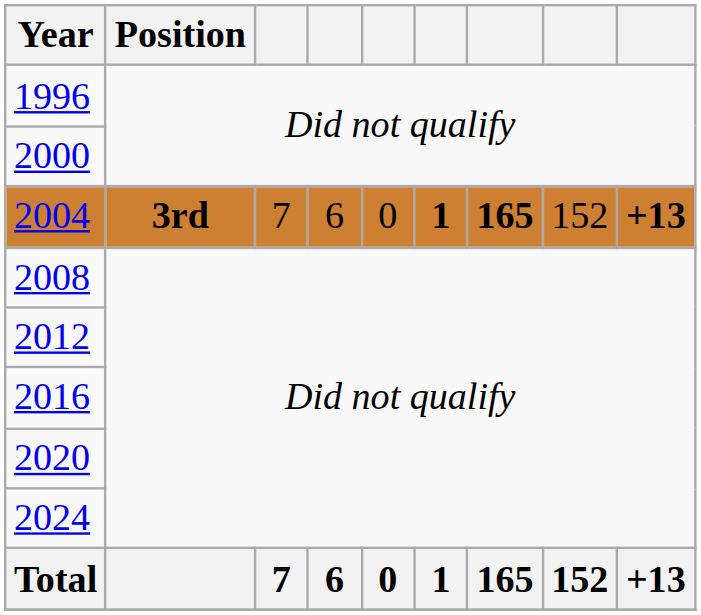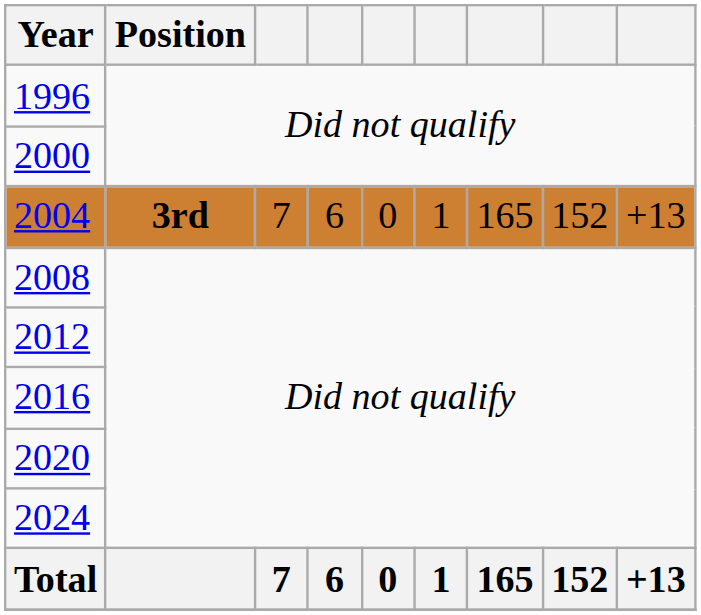2004 | column 6: bold -> normal
2004 | column 7: bold -> normal
2004 | column 9: bold -> normal
